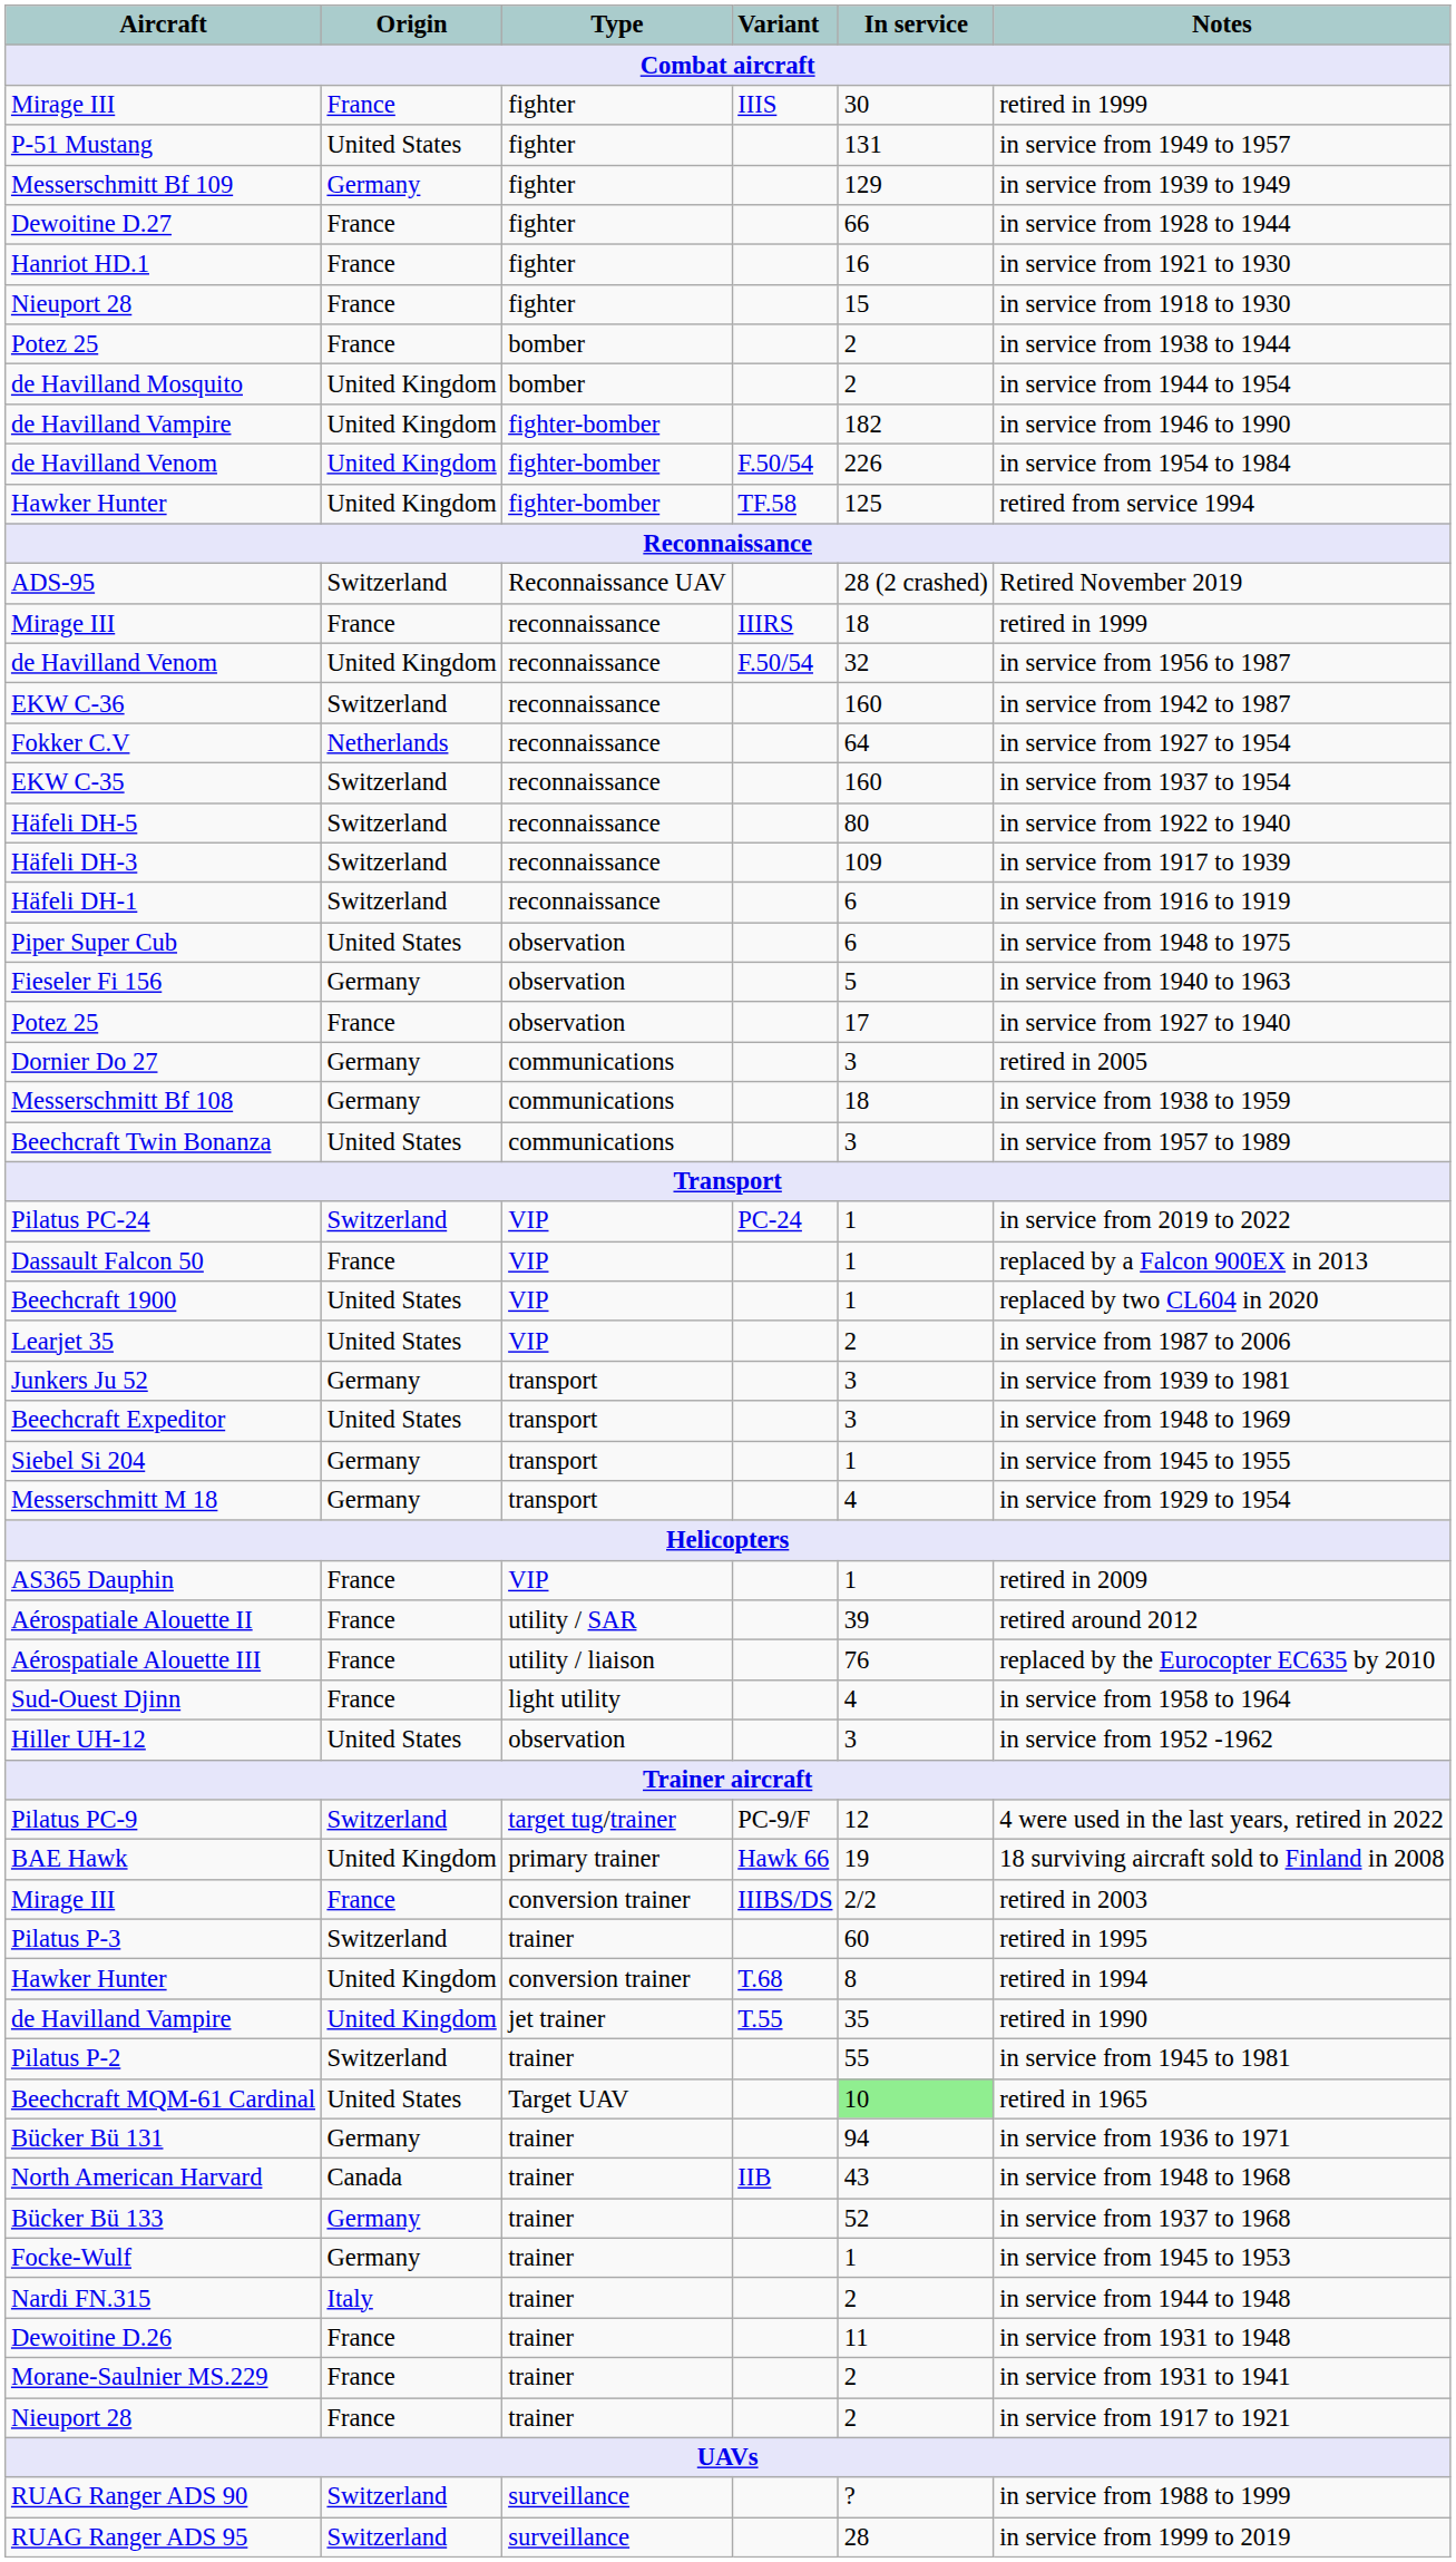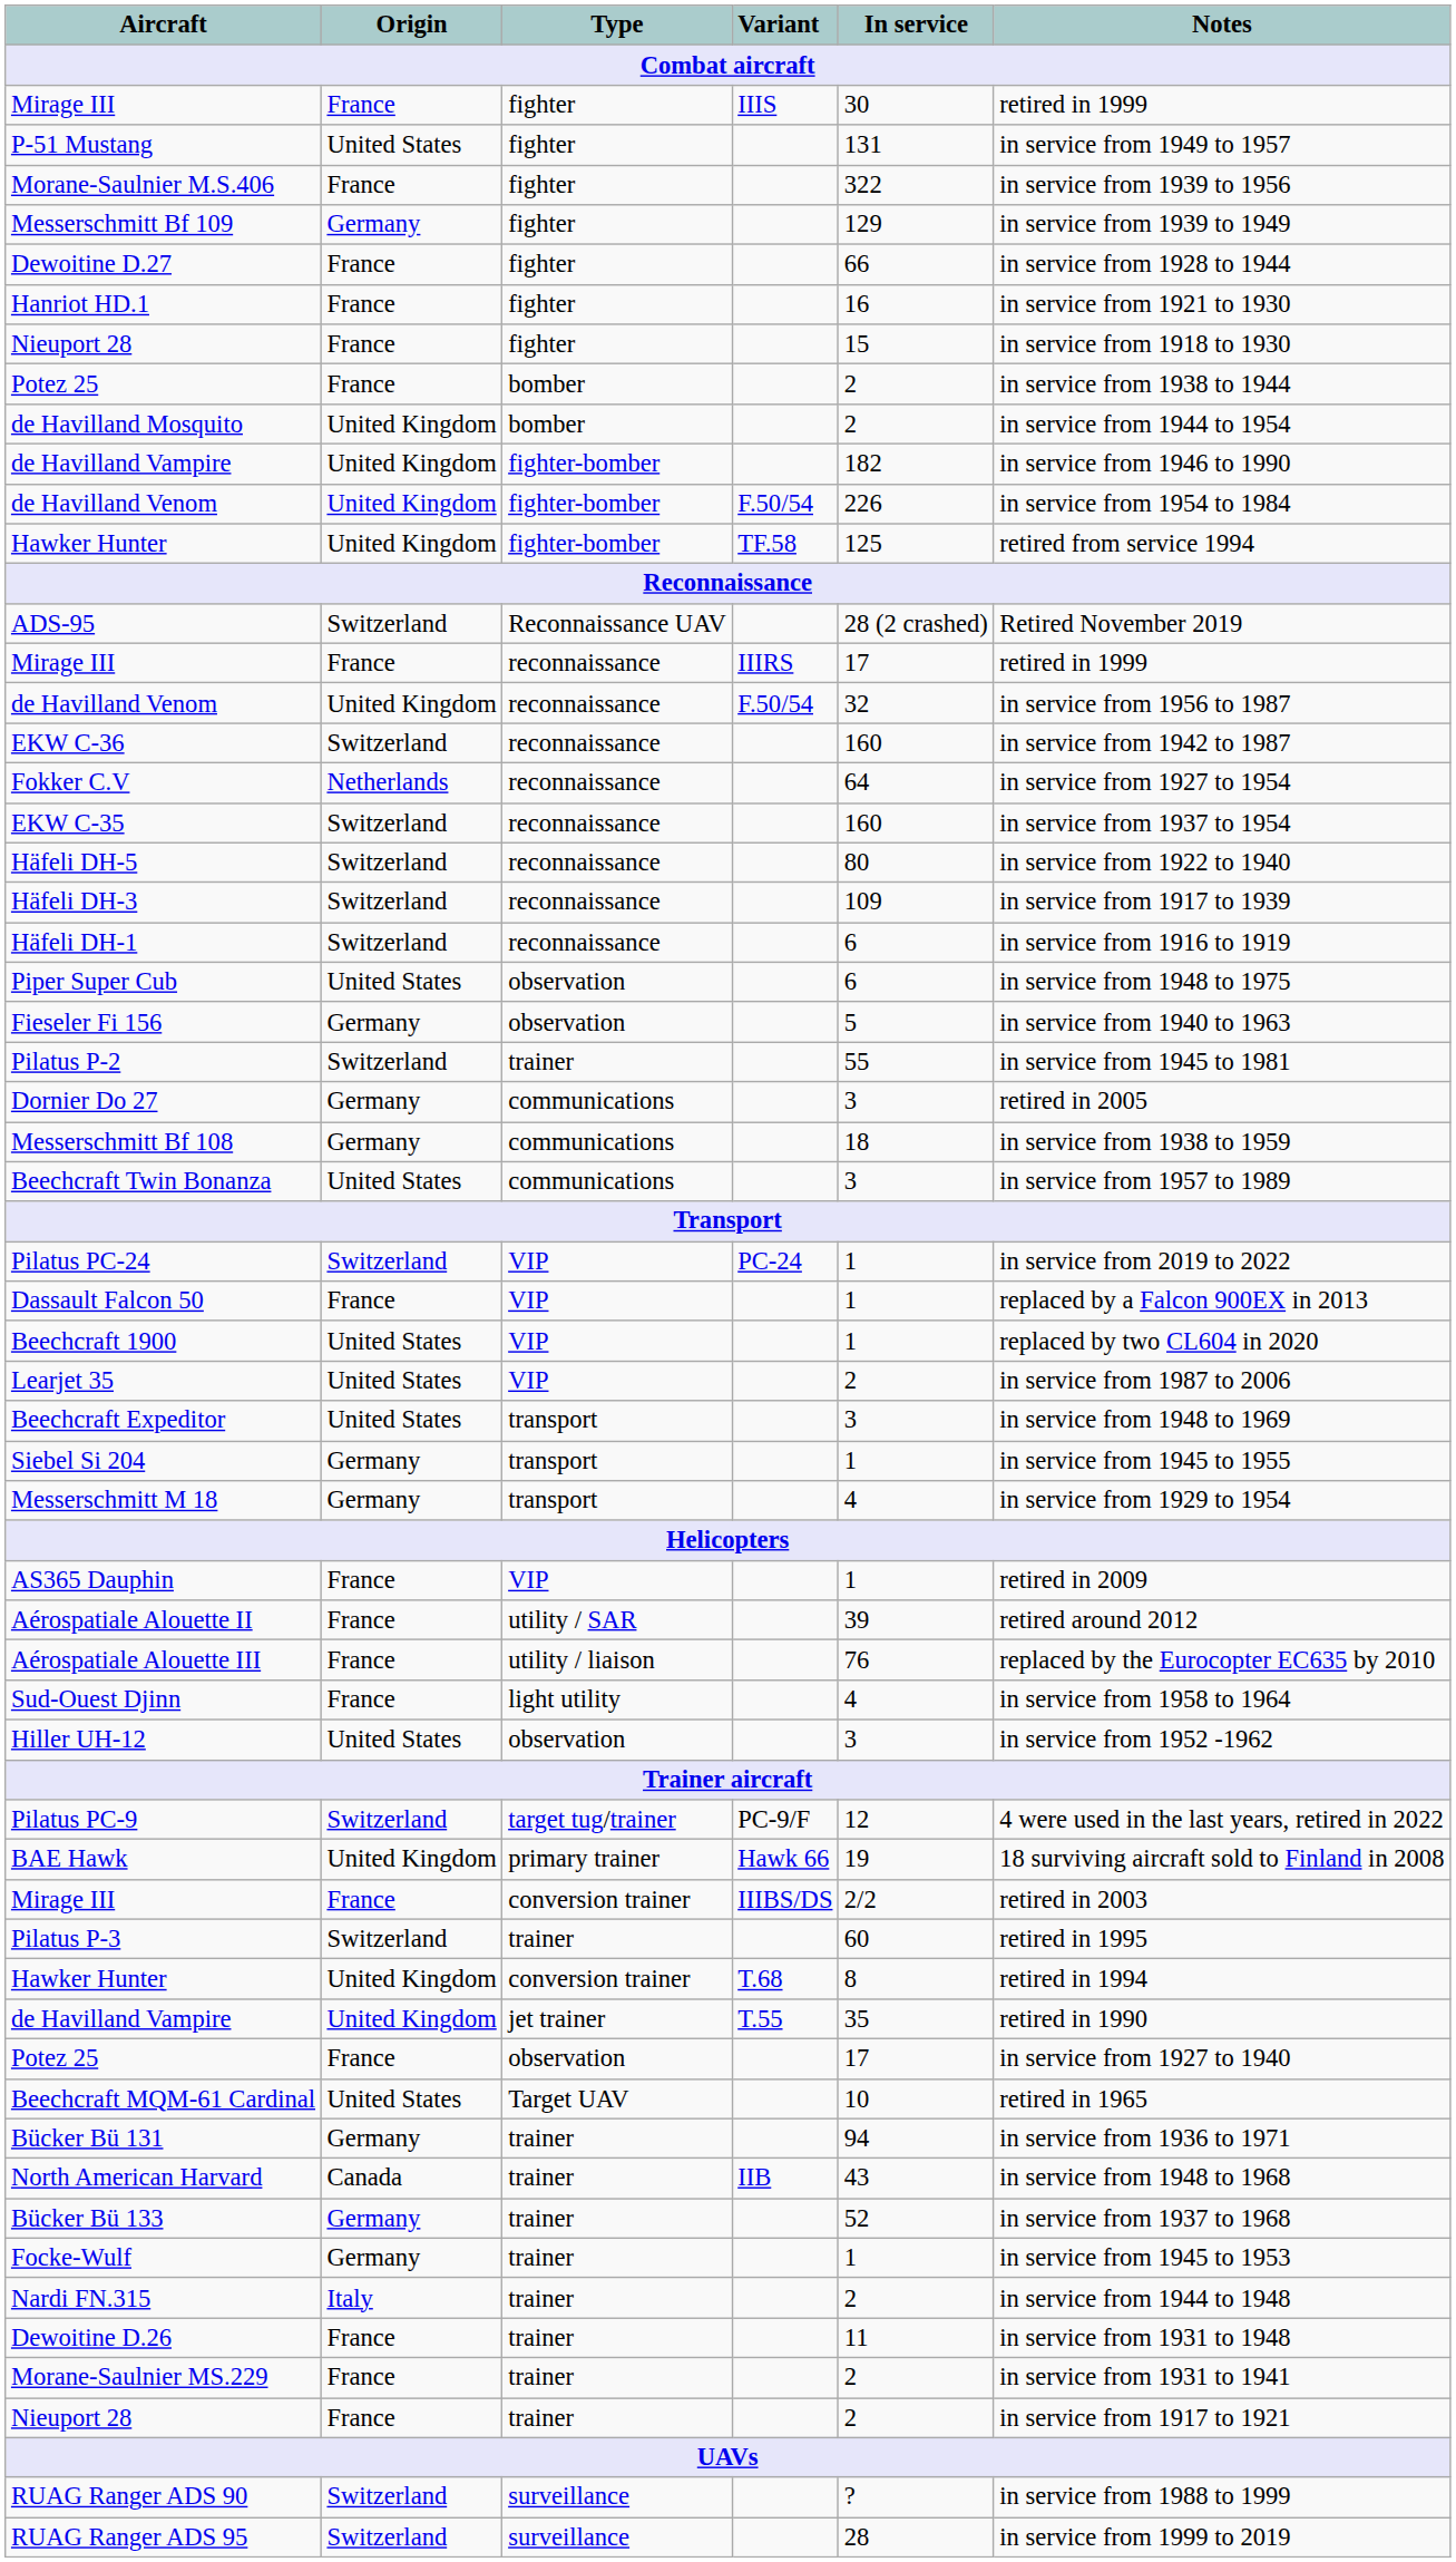+ row: Morane-Saulnier M.S.406 | France | fighter | 322 | in service from 1939 to 1956
Mirage III / reconnaissance | In service: 18 -> 17
rows swapped: Potez 25 / observation <-> Pilatus P-2
- row: Junkers Ju 52 | Germany | transport | 3 | in service from 1939 to 1981
Beechcraft MQM-61 Cardinal | In service: lightgreen background -> no background
